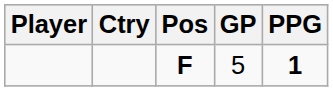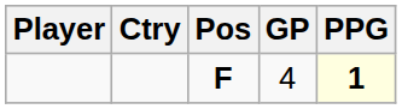row 2 | GP: 5 -> 4
row 2 | PPG: no background -> lightyellow background
